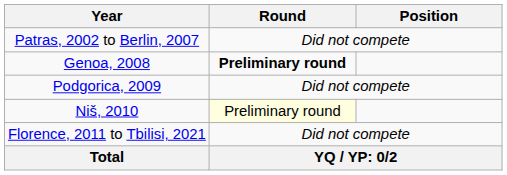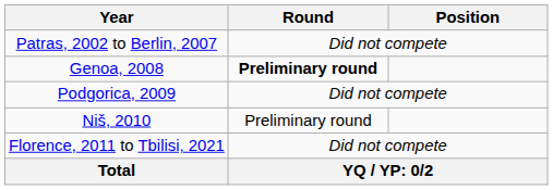Niš, 2010 | Round: lightyellow background -> no background
